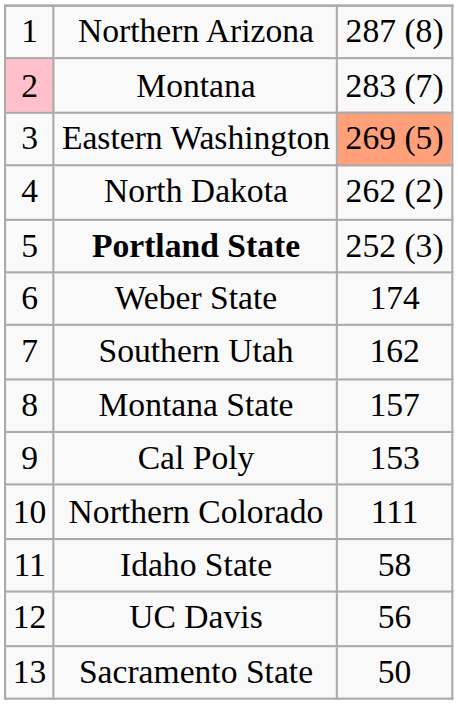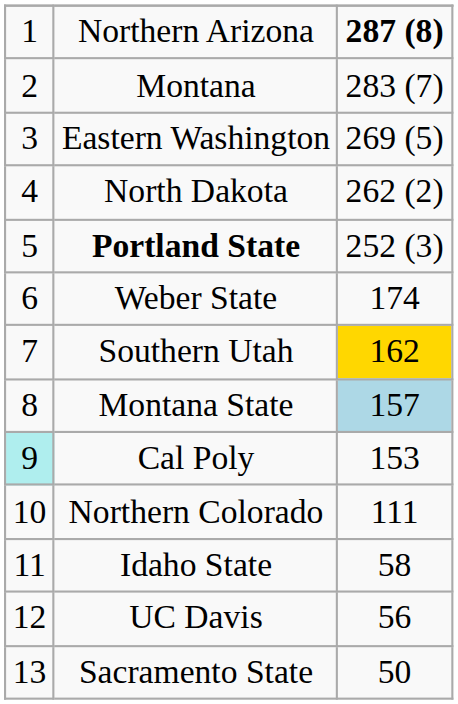Northern Arizona | column 3: normal -> bold
Montana | column 1: pink background -> no background
Eastern Washington | column 3: lightsalmon background -> no background
Southern Utah | column 3: no background -> gold background
Montana State | column 3: no background -> lightblue background
Cal Poly | column 1: no background -> paleturquoise background
